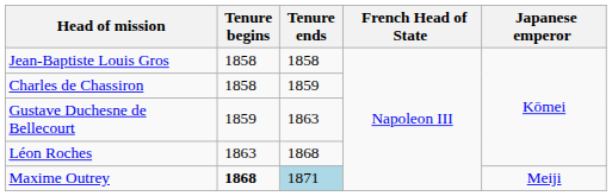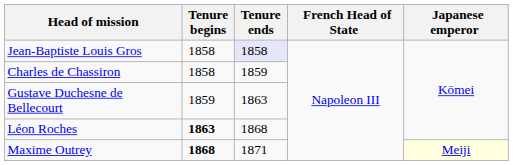Jean-Baptiste Louis Gros | Tenure ends: no background -> lavender background
Léon Roches | Tenure begins: normal -> bold
Maxime Outrey | Tenure ends: lightblue background -> no background
Maxime Outrey | Japanese emperor: no background -> lightyellow background
